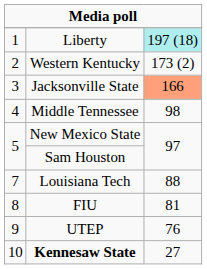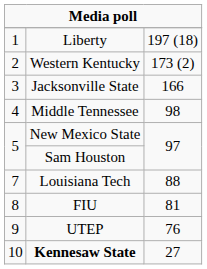Liberty | column 3: paleturquoise background -> no background
Jacksonville State | column 3: lightsalmon background -> no background
